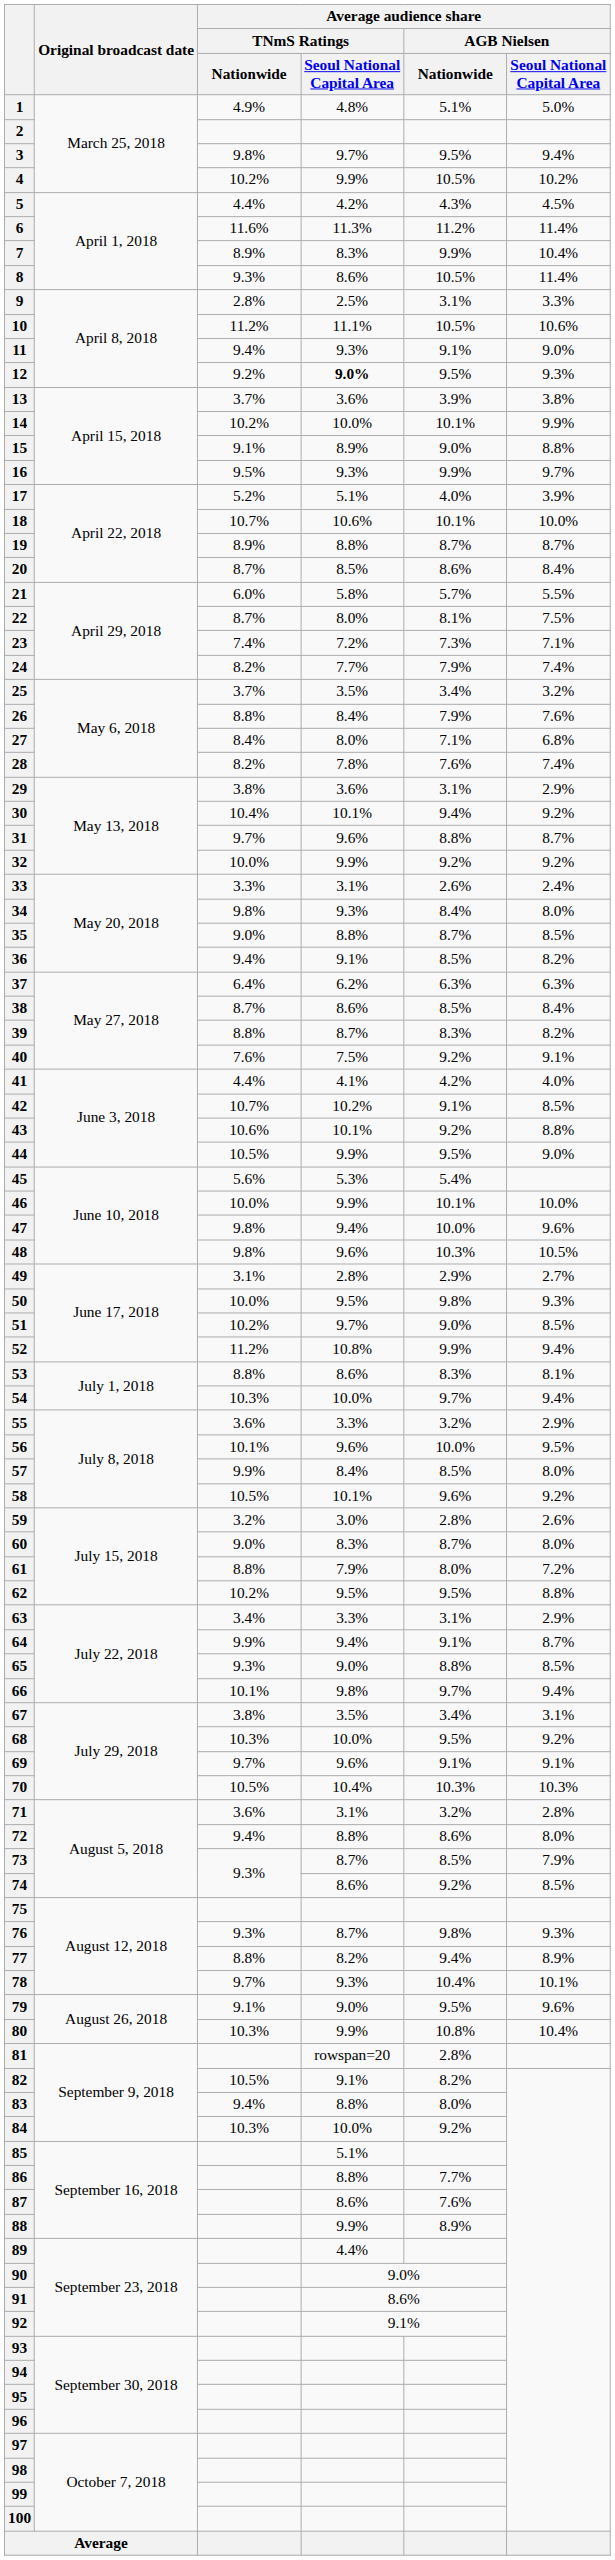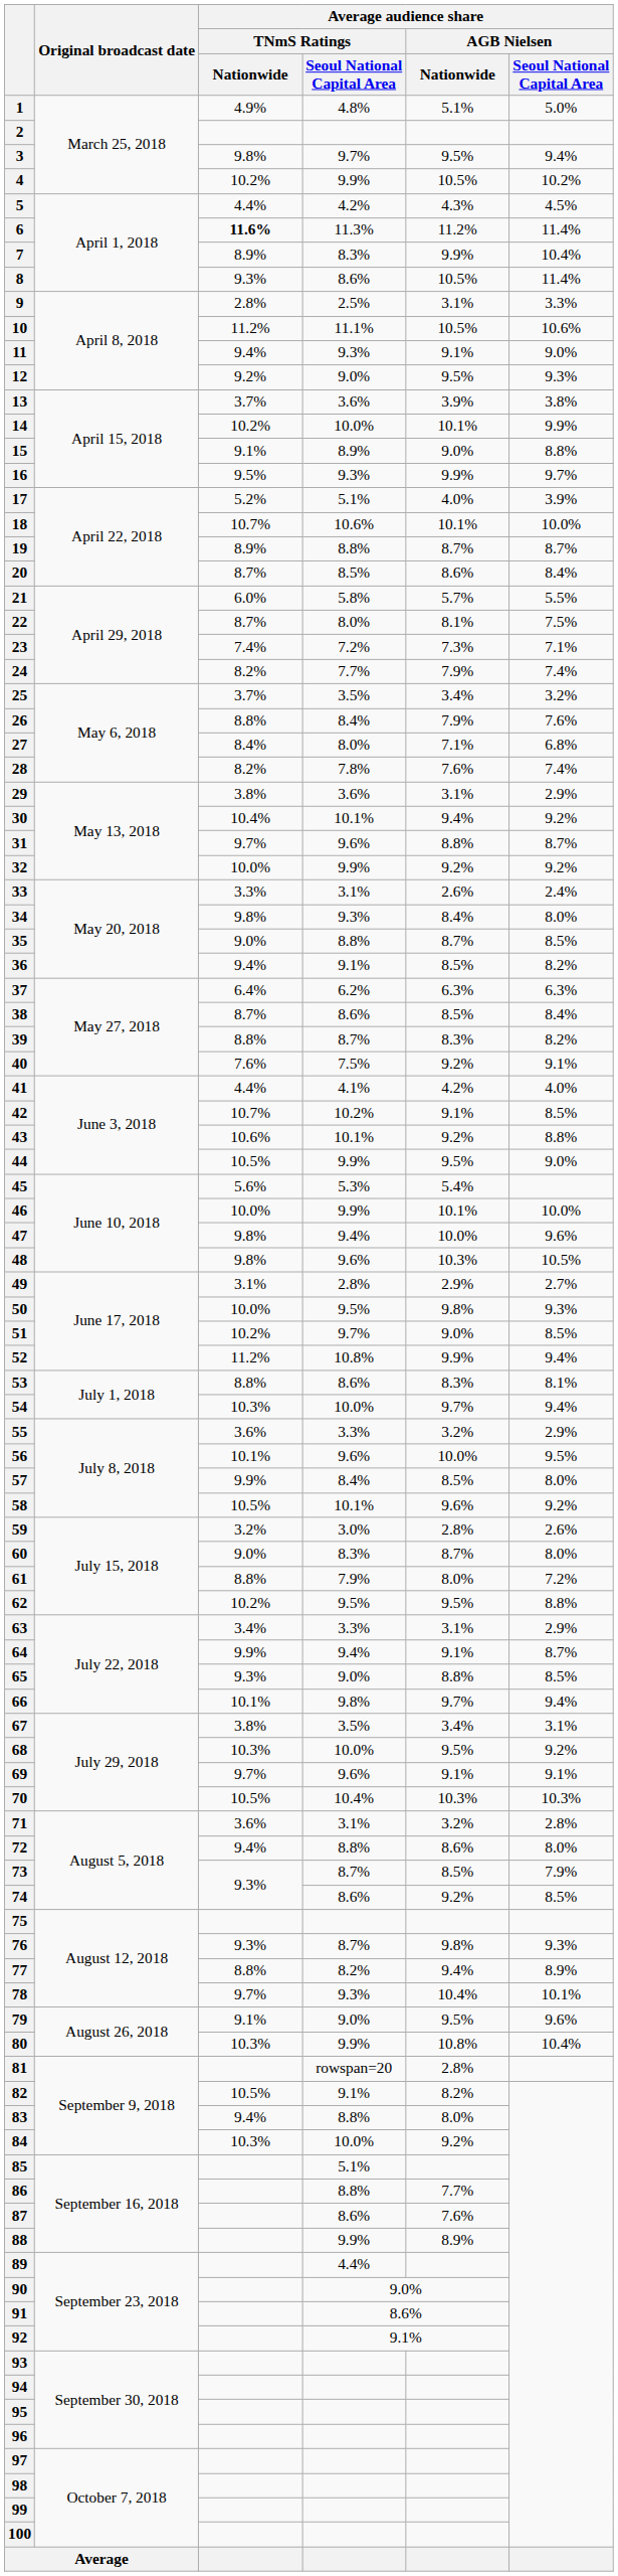6 | Average audience share / TNmS Ratings / Nationwide: normal -> bold
12 | column 4: bold -> normal
